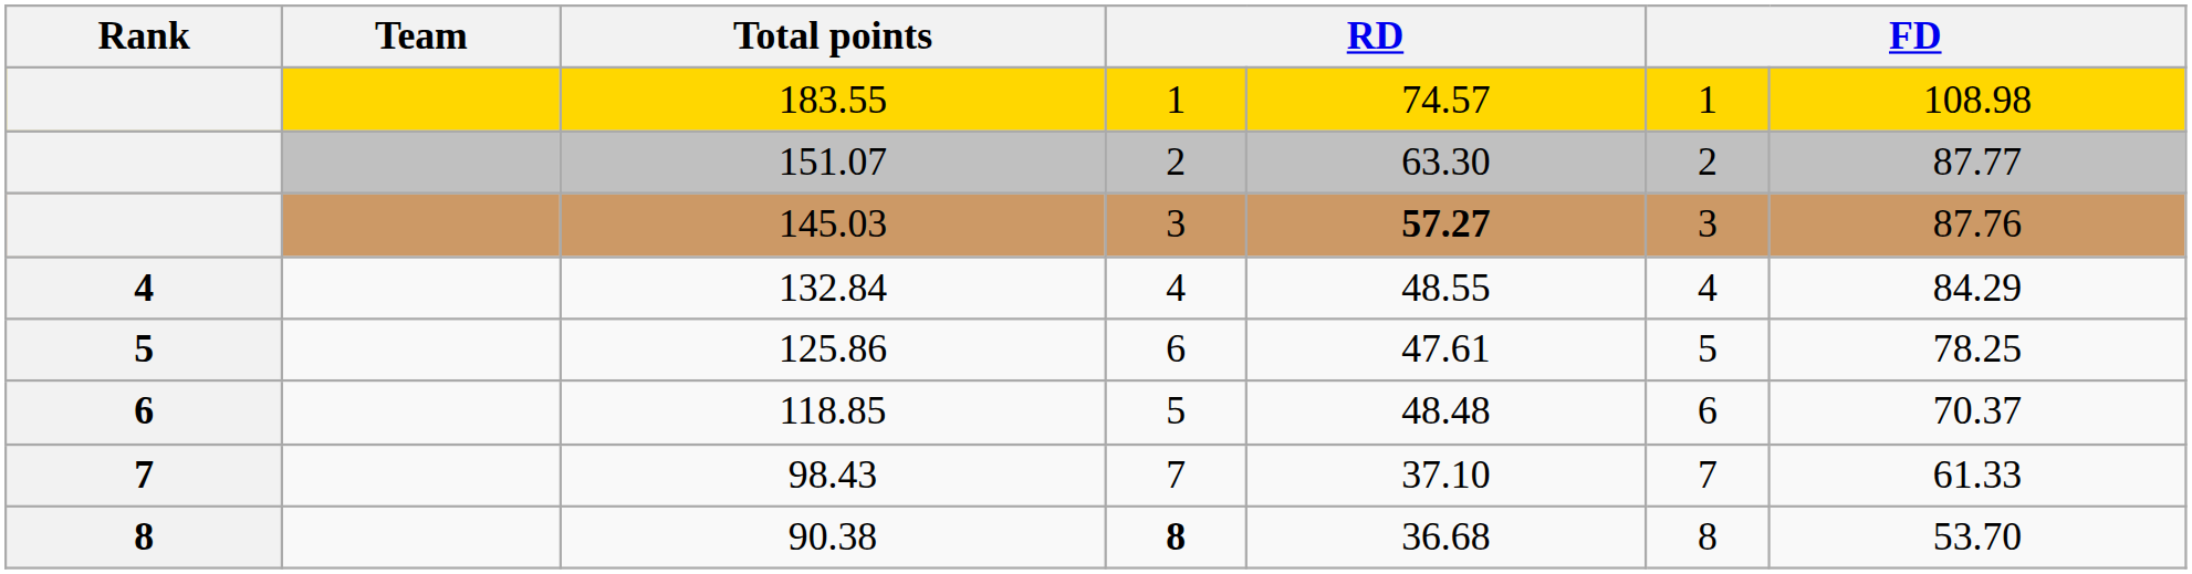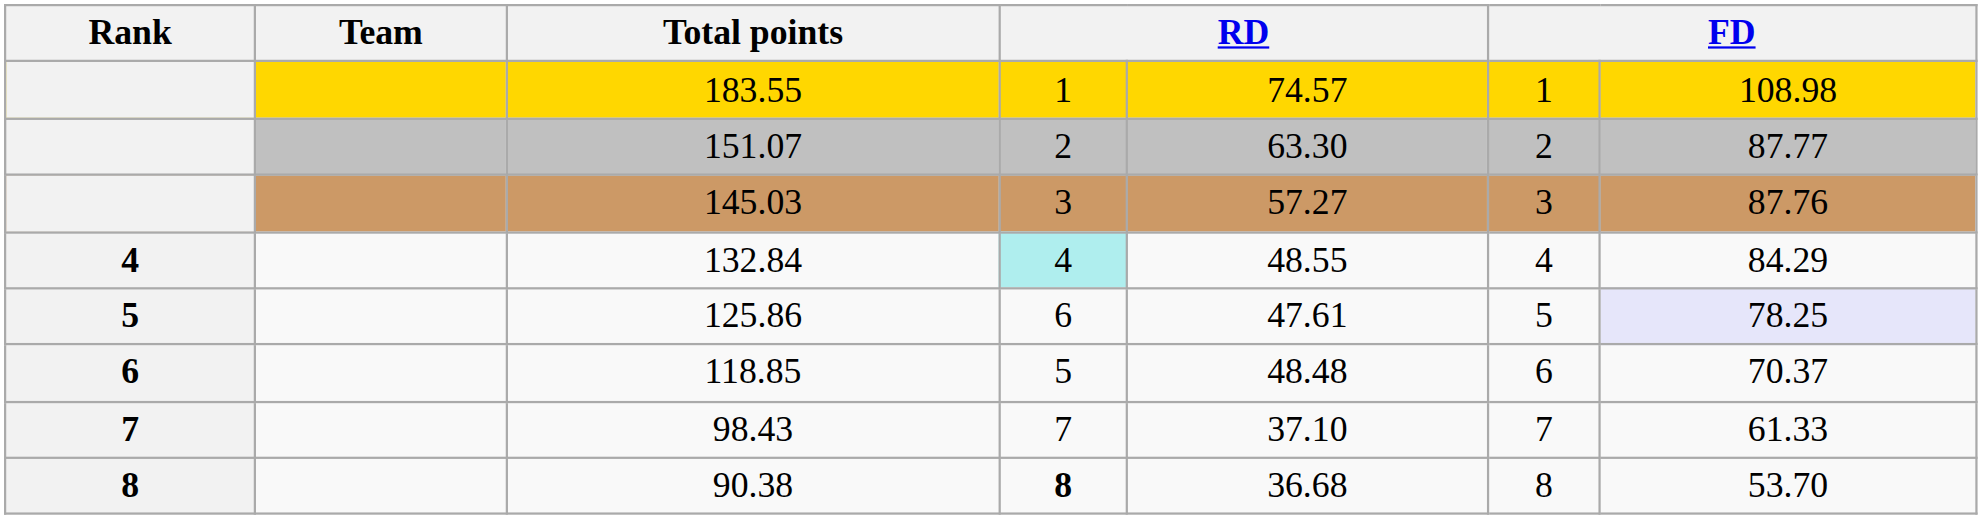145.03 | column 5: bold -> normal
132.84 | column 4: no background -> paleturquoise background
125.86 | column 7: no background -> lavender background
